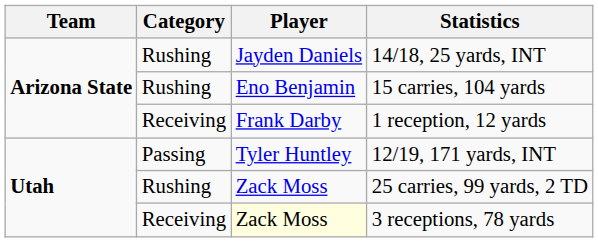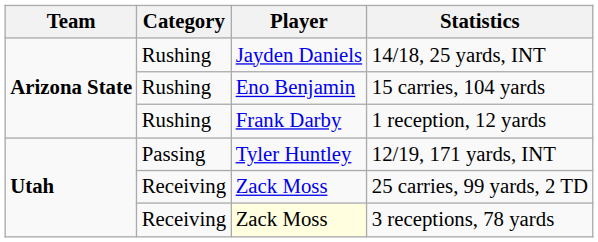1 reception, 12 yards | Category: Receiving -> Rushing
25 carries, 99 yards, 2 TD | Category: Rushing -> Receiving
